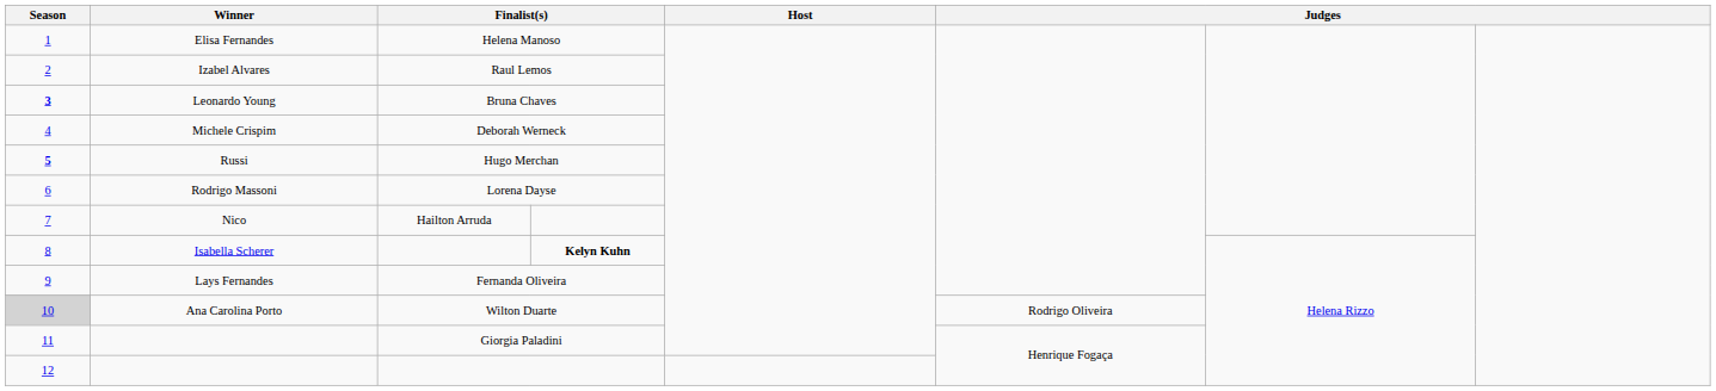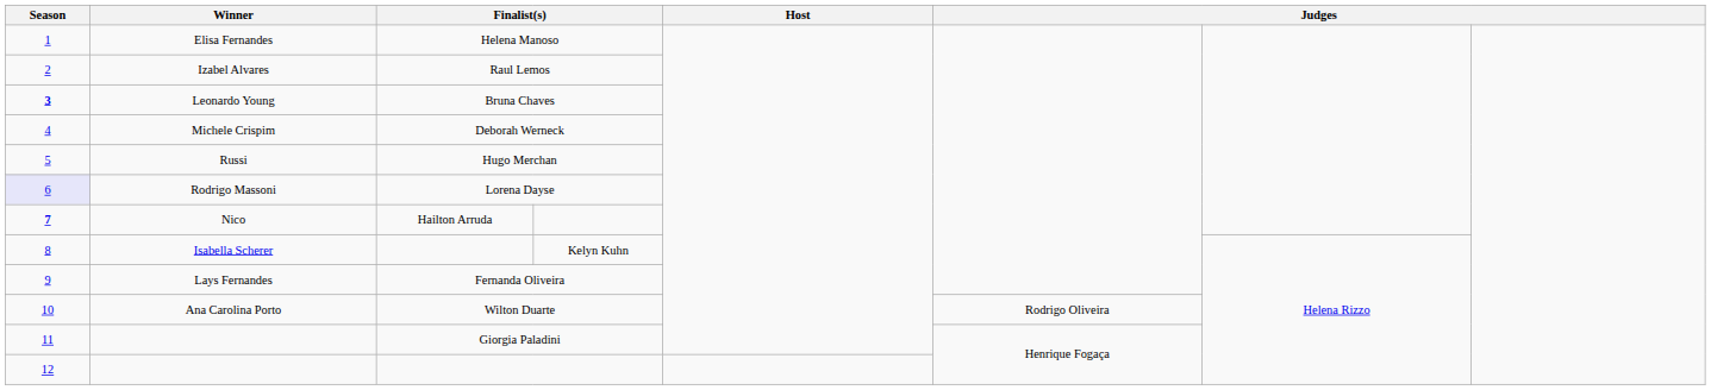Russi | Season: bold -> normal
Rodrigo Massoni | Season: no background -> lavender background
Nico | Season: normal -> bold
Isabella Scherer | column 4: bold -> normal
Ana Carolina Porto | Season: lightgrey background -> no background
